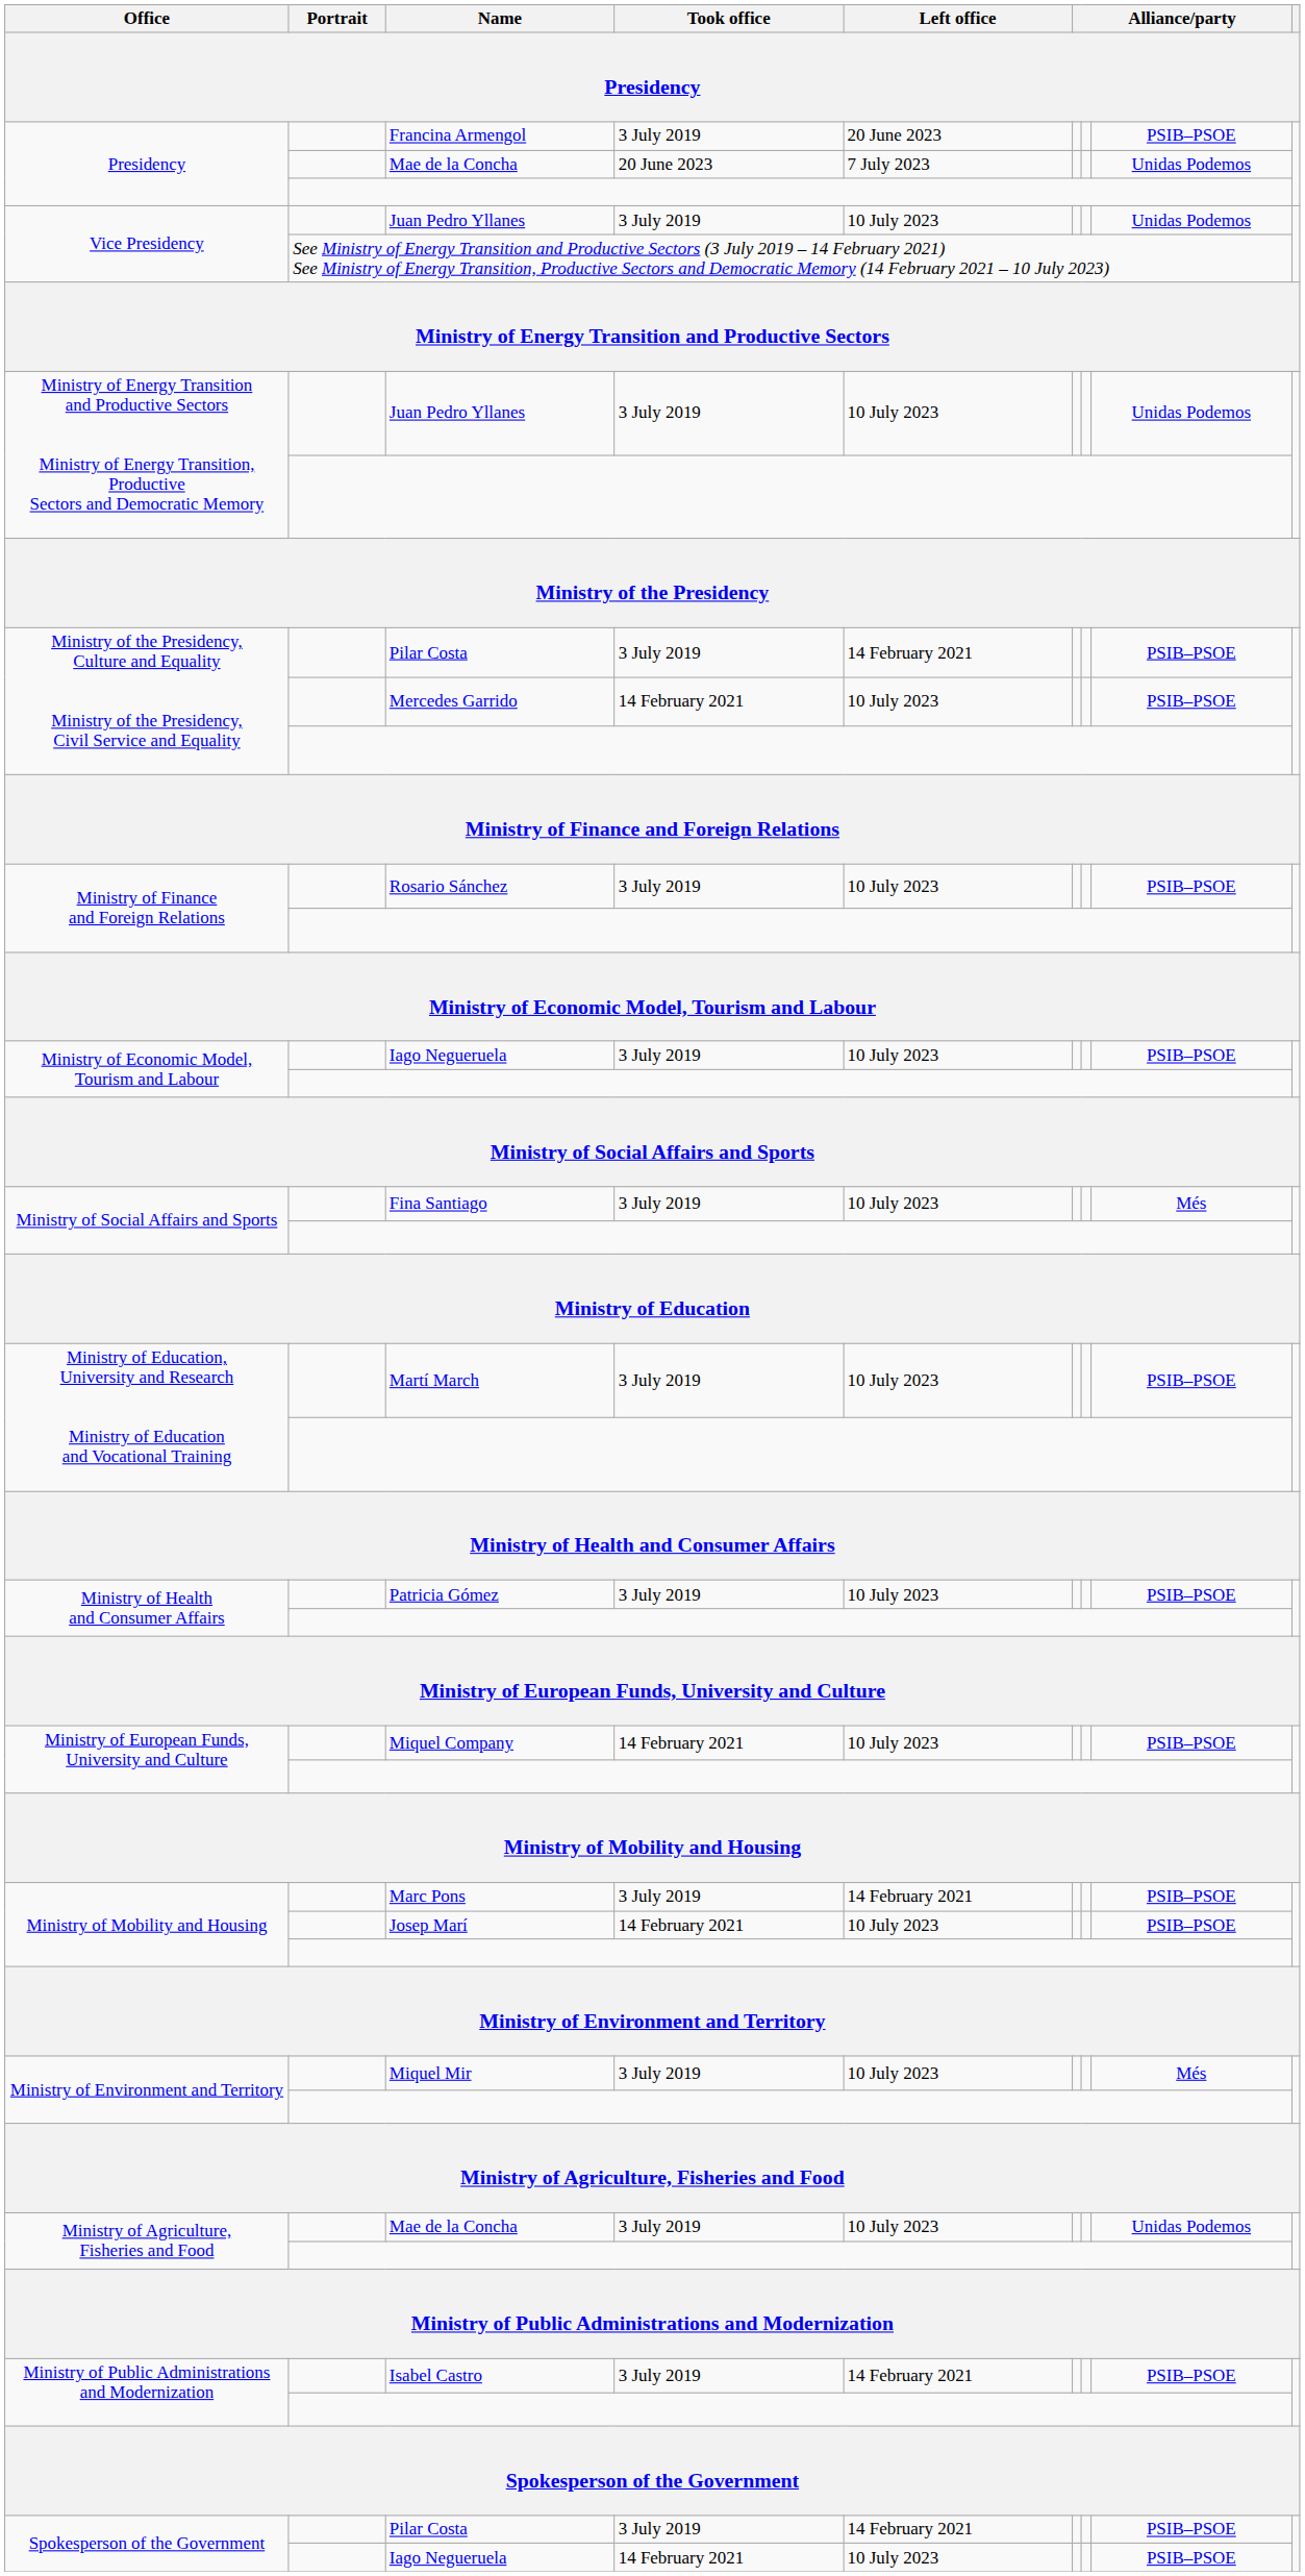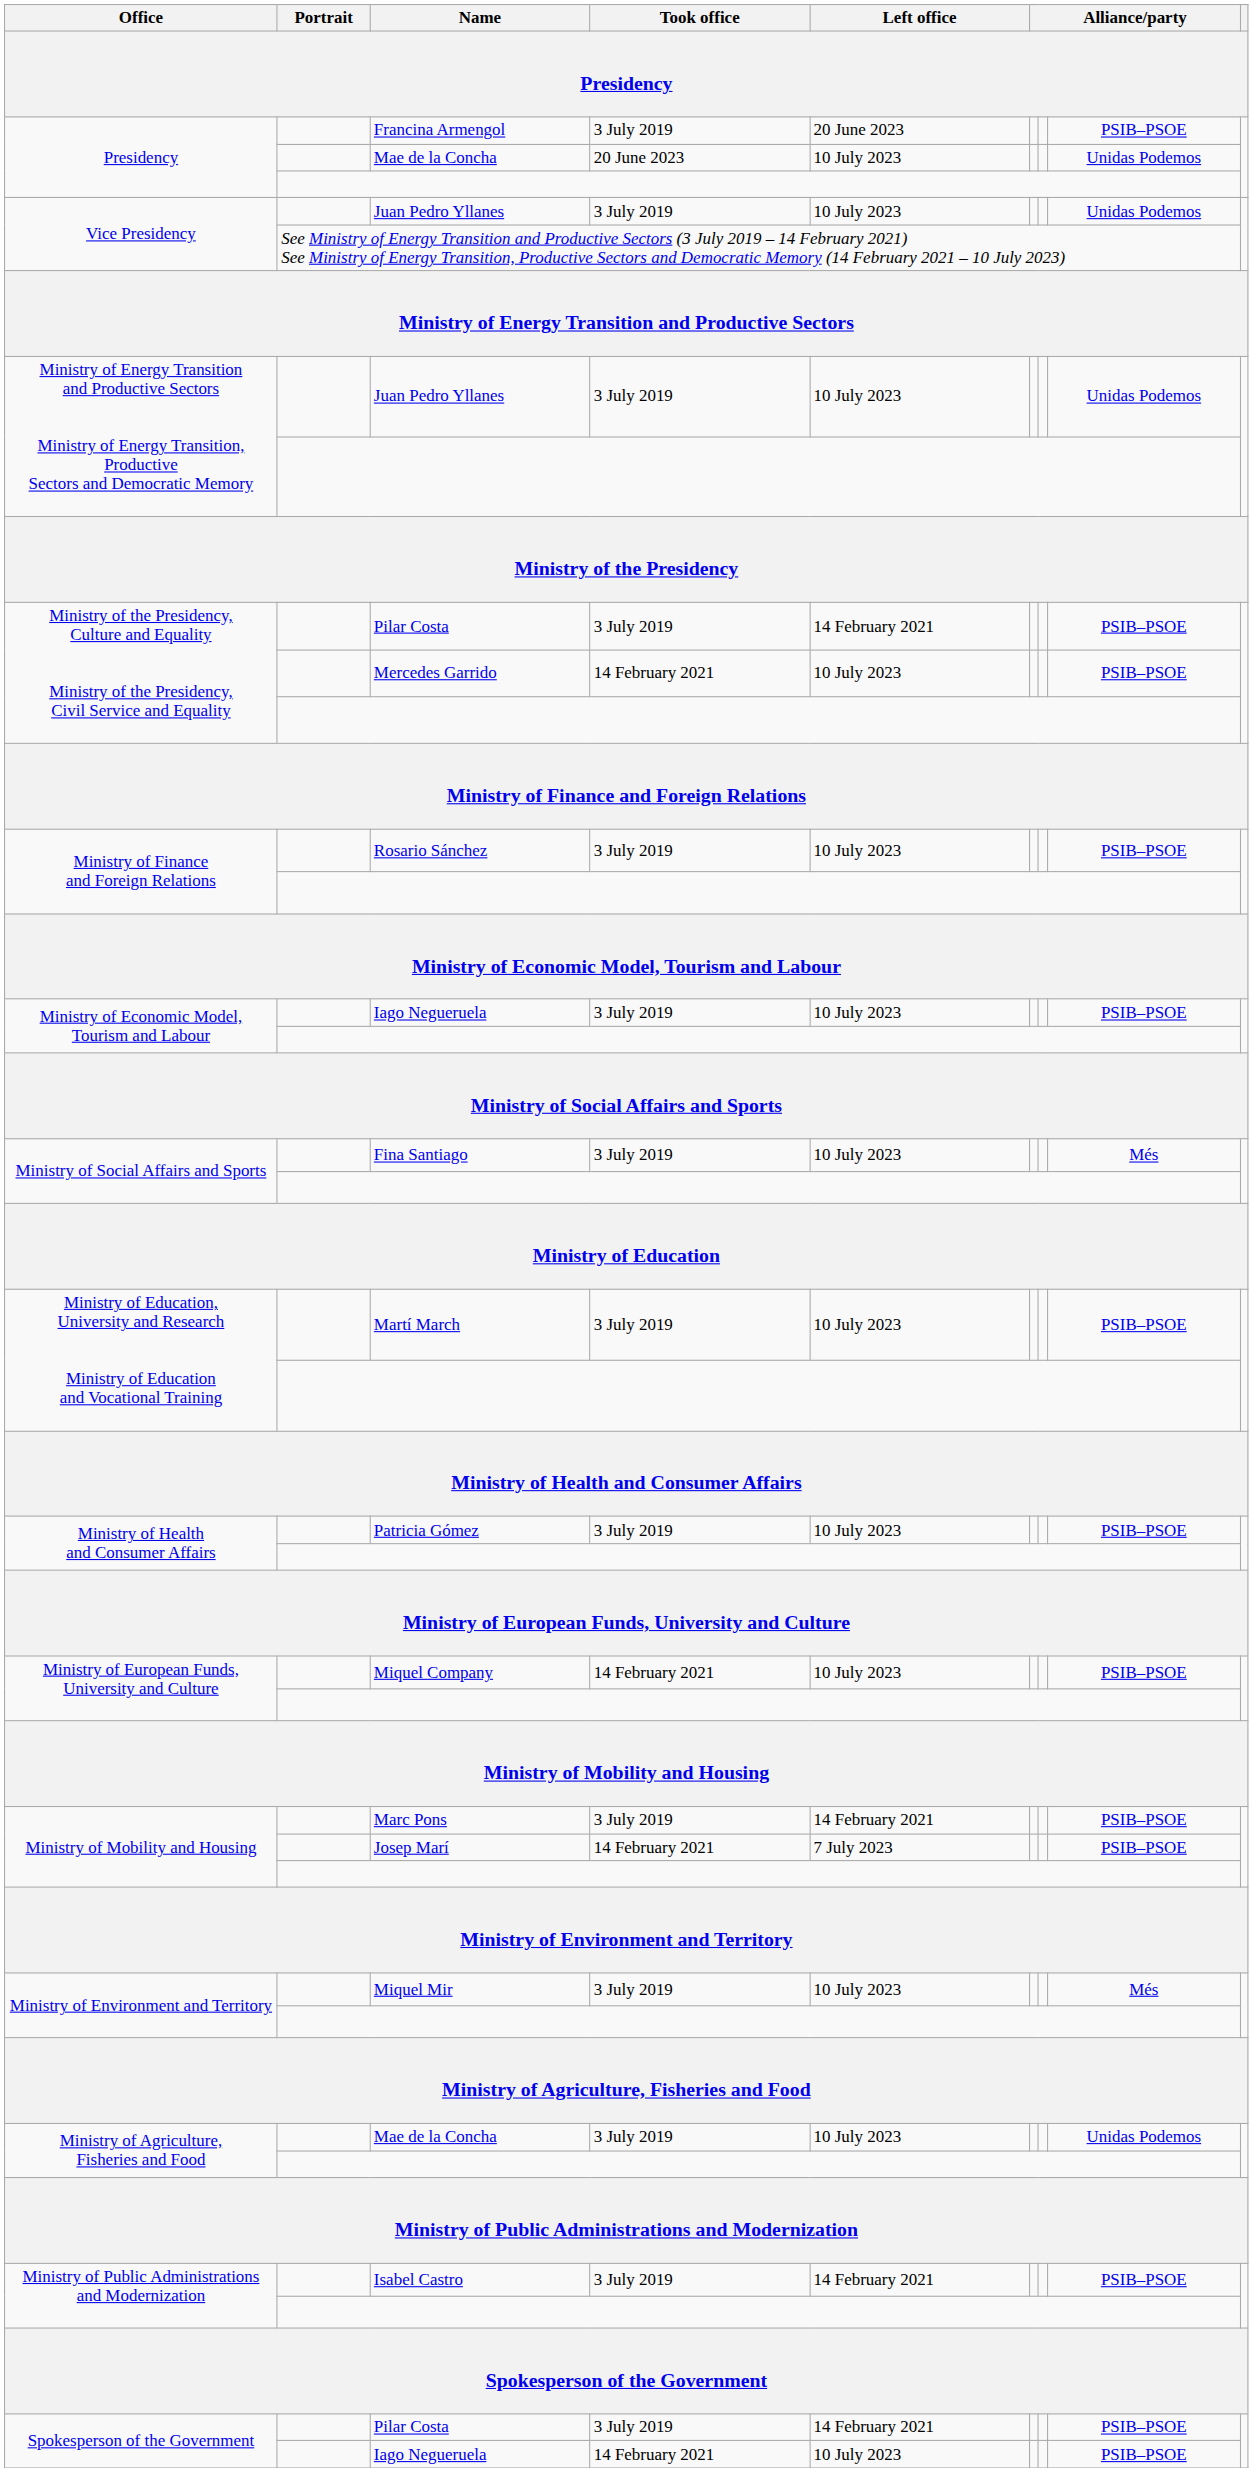Presidency / Mae de la Concha | Left office: 7 July 2023 -> 10 July 2023
Josep Marí | Left office: 10 July 2023 -> 7 July 2023
